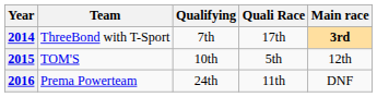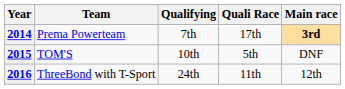2014 | Team: ThreeBond with T-Sport -> Prema Powerteam
2015 | Main race: 12th -> DNF
2016 | Team: Prema Powerteam -> ThreeBond with T-Sport
2016 | Main race: DNF -> 12th
